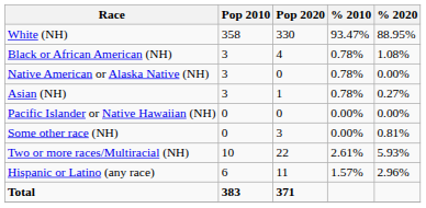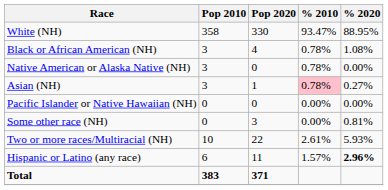Asian (NH) | % 2010: no background -> pink background
Hispanic or Latino (any race) | % 2020: normal -> bold
